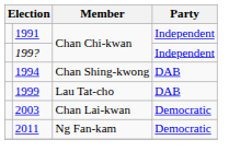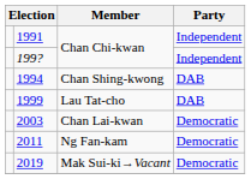+ row: 2019 | Mak Sui-ki→Vacant | Democratic
